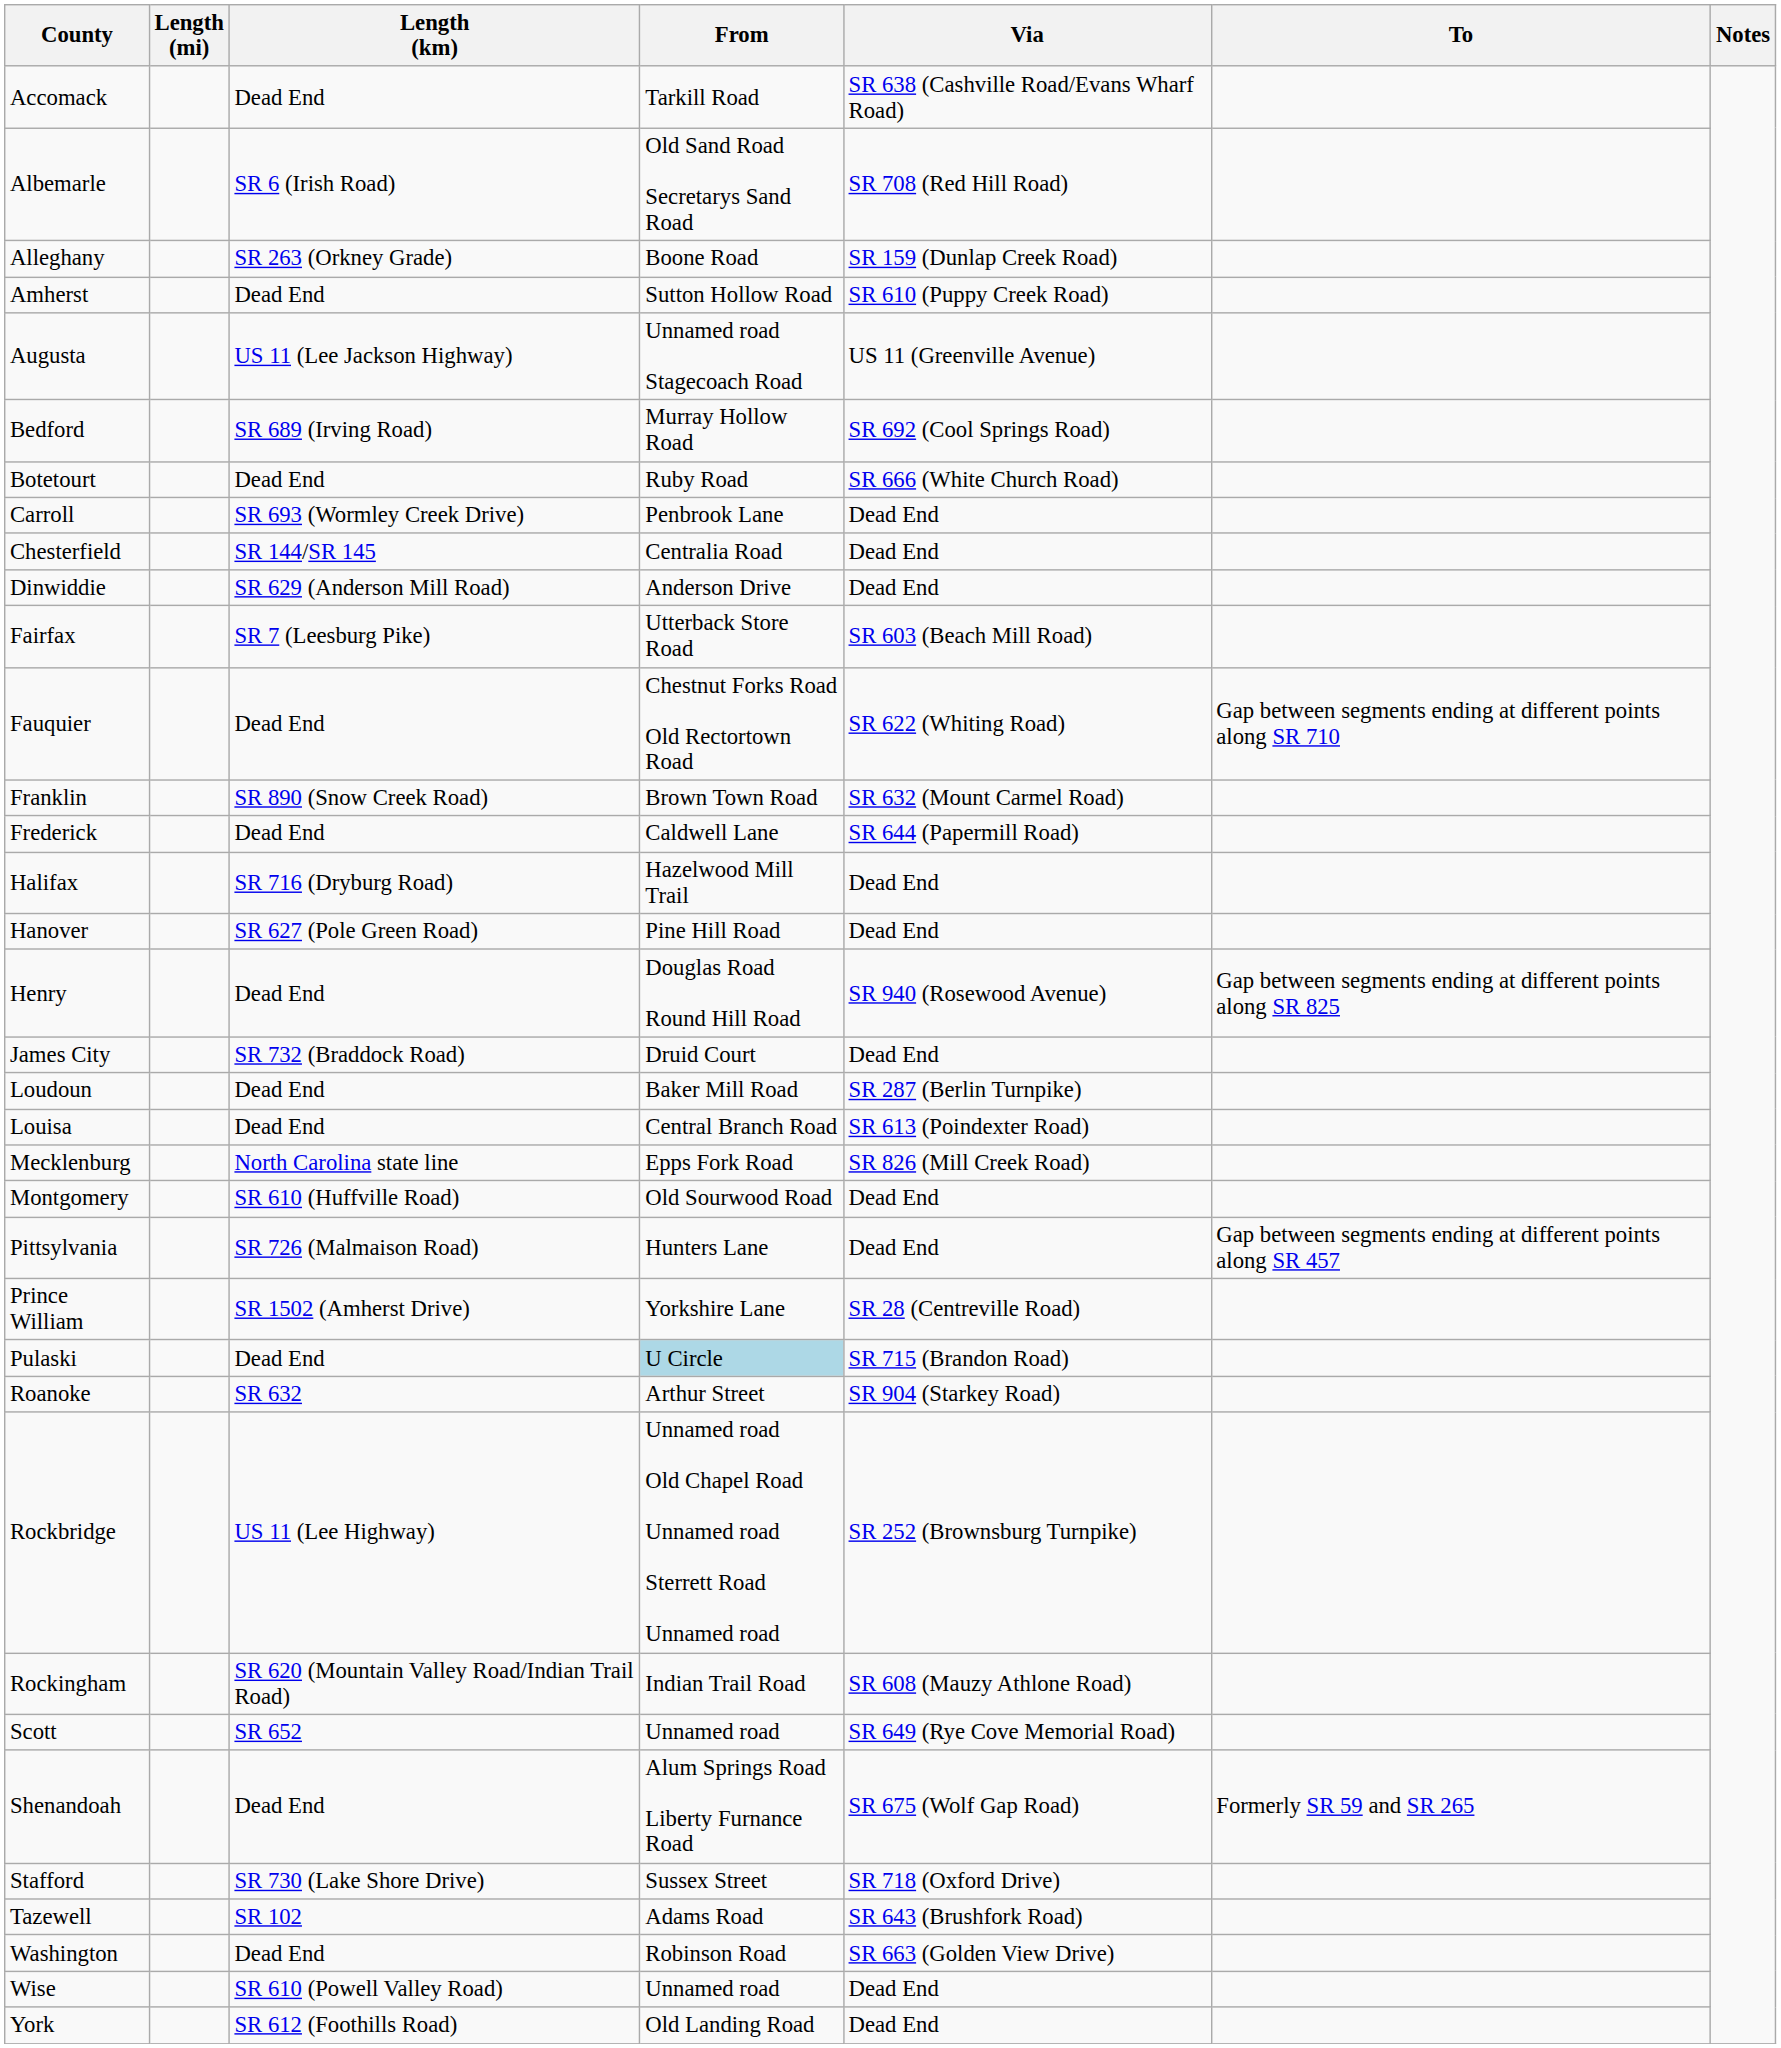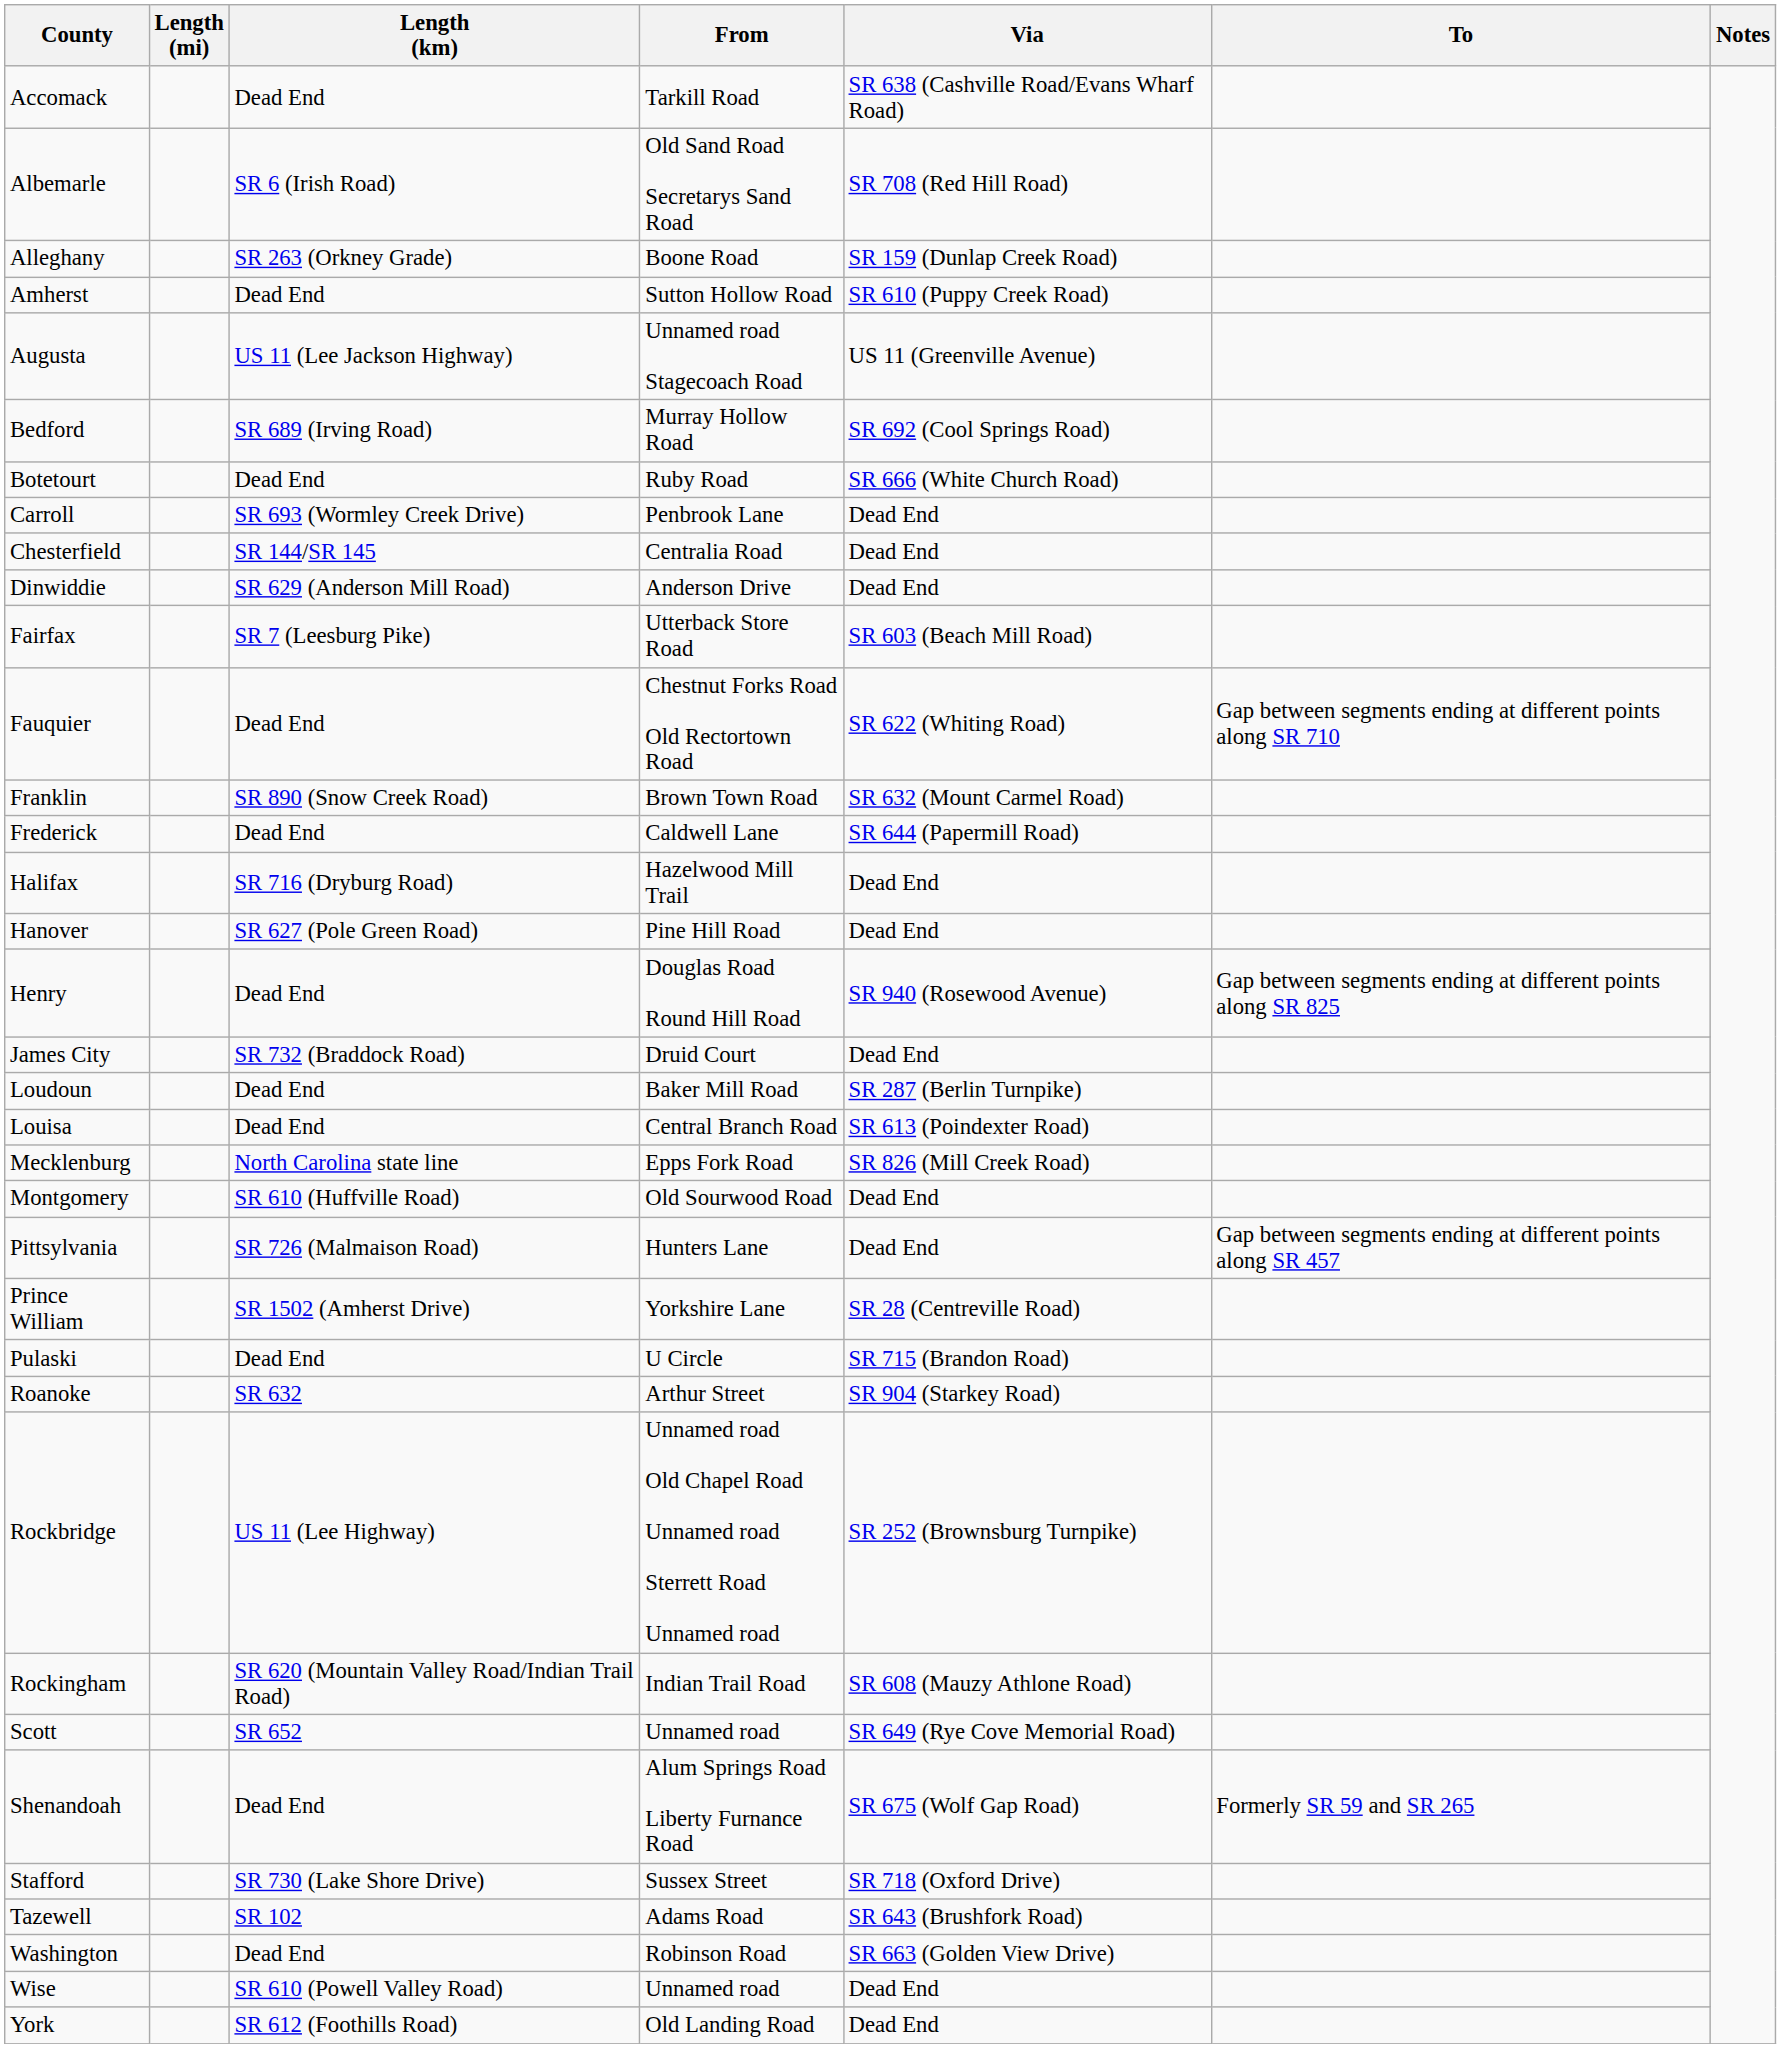Pulaski | From: lightblue background -> no background
